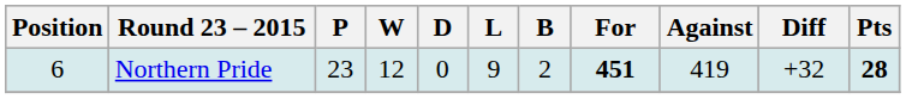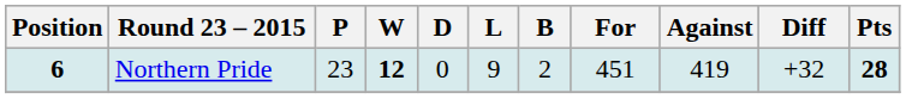Northern Pride | Position: normal -> bold
Northern Pride | W: normal -> bold
Northern Pride | For: bold -> normal
